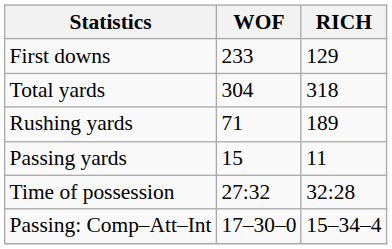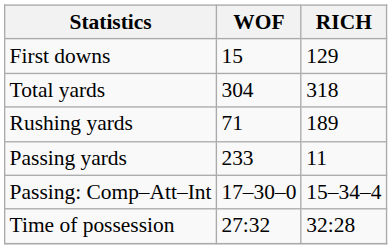First downs | WOF: 233 -> 15
Passing yards | WOF: 15 -> 233
rows swapped: Passing: Comp–Att–Int <-> Time of possession
